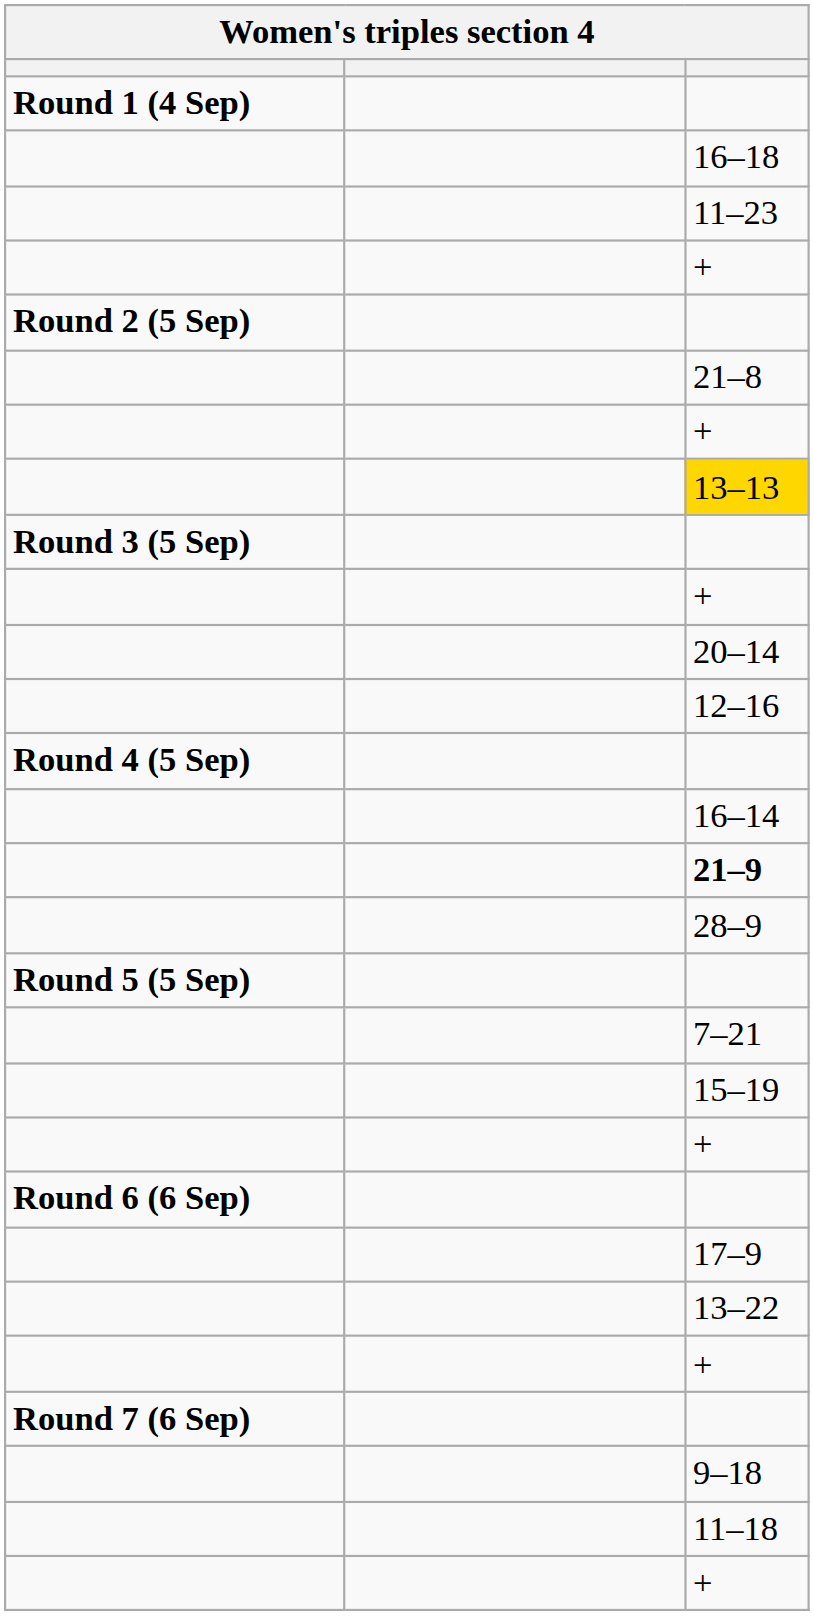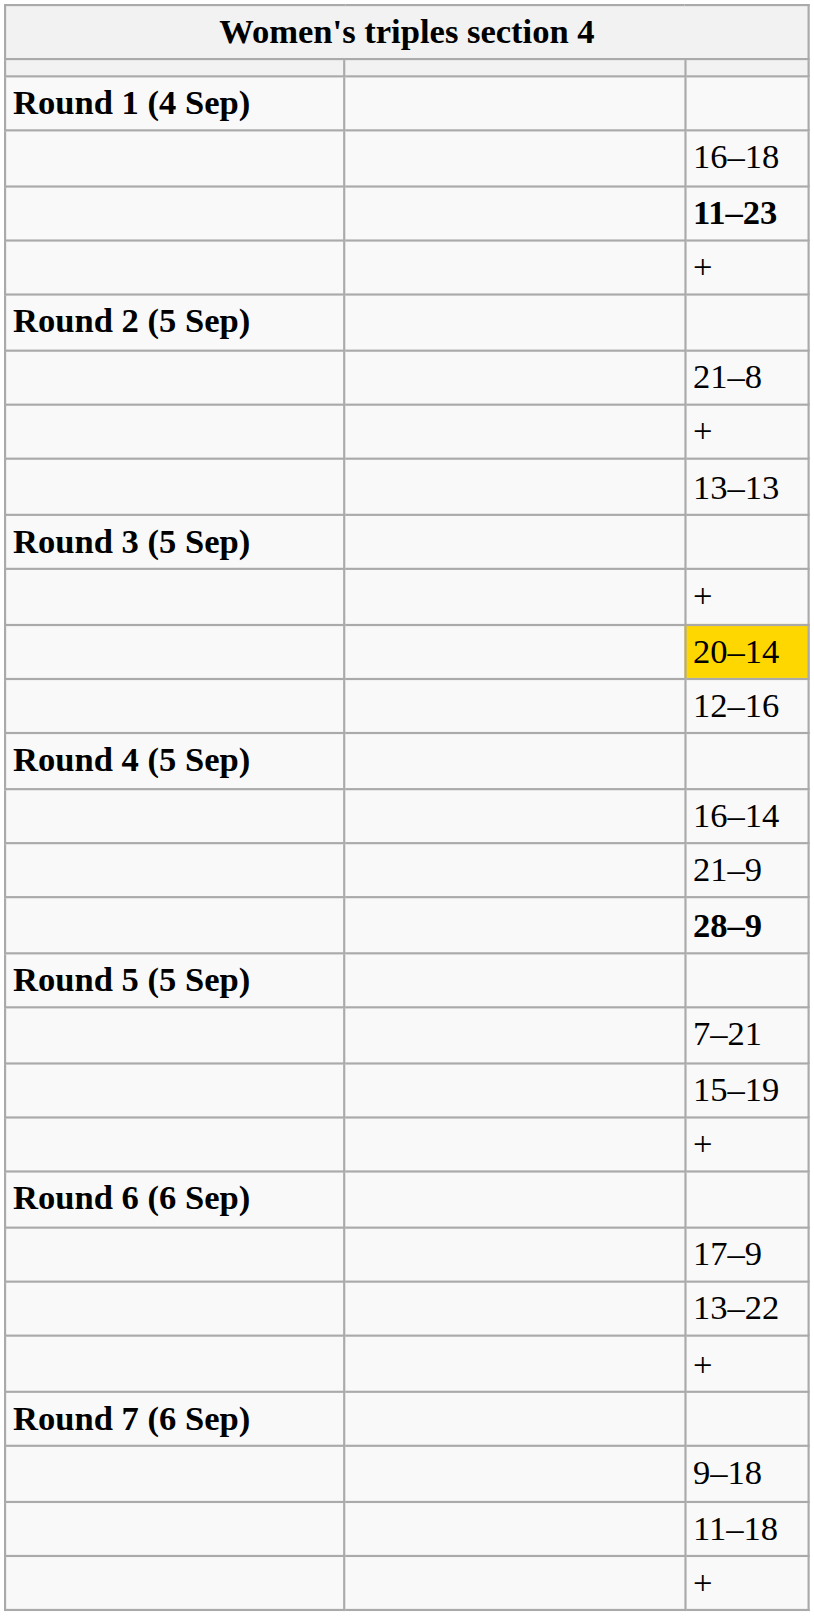11–23 | column 3: normal -> bold
13–13 | column 3: gold background -> no background
20–14 | column 3: no background -> gold background
21–9 | column 3: bold -> normal
28–9 | column 3: normal -> bold
